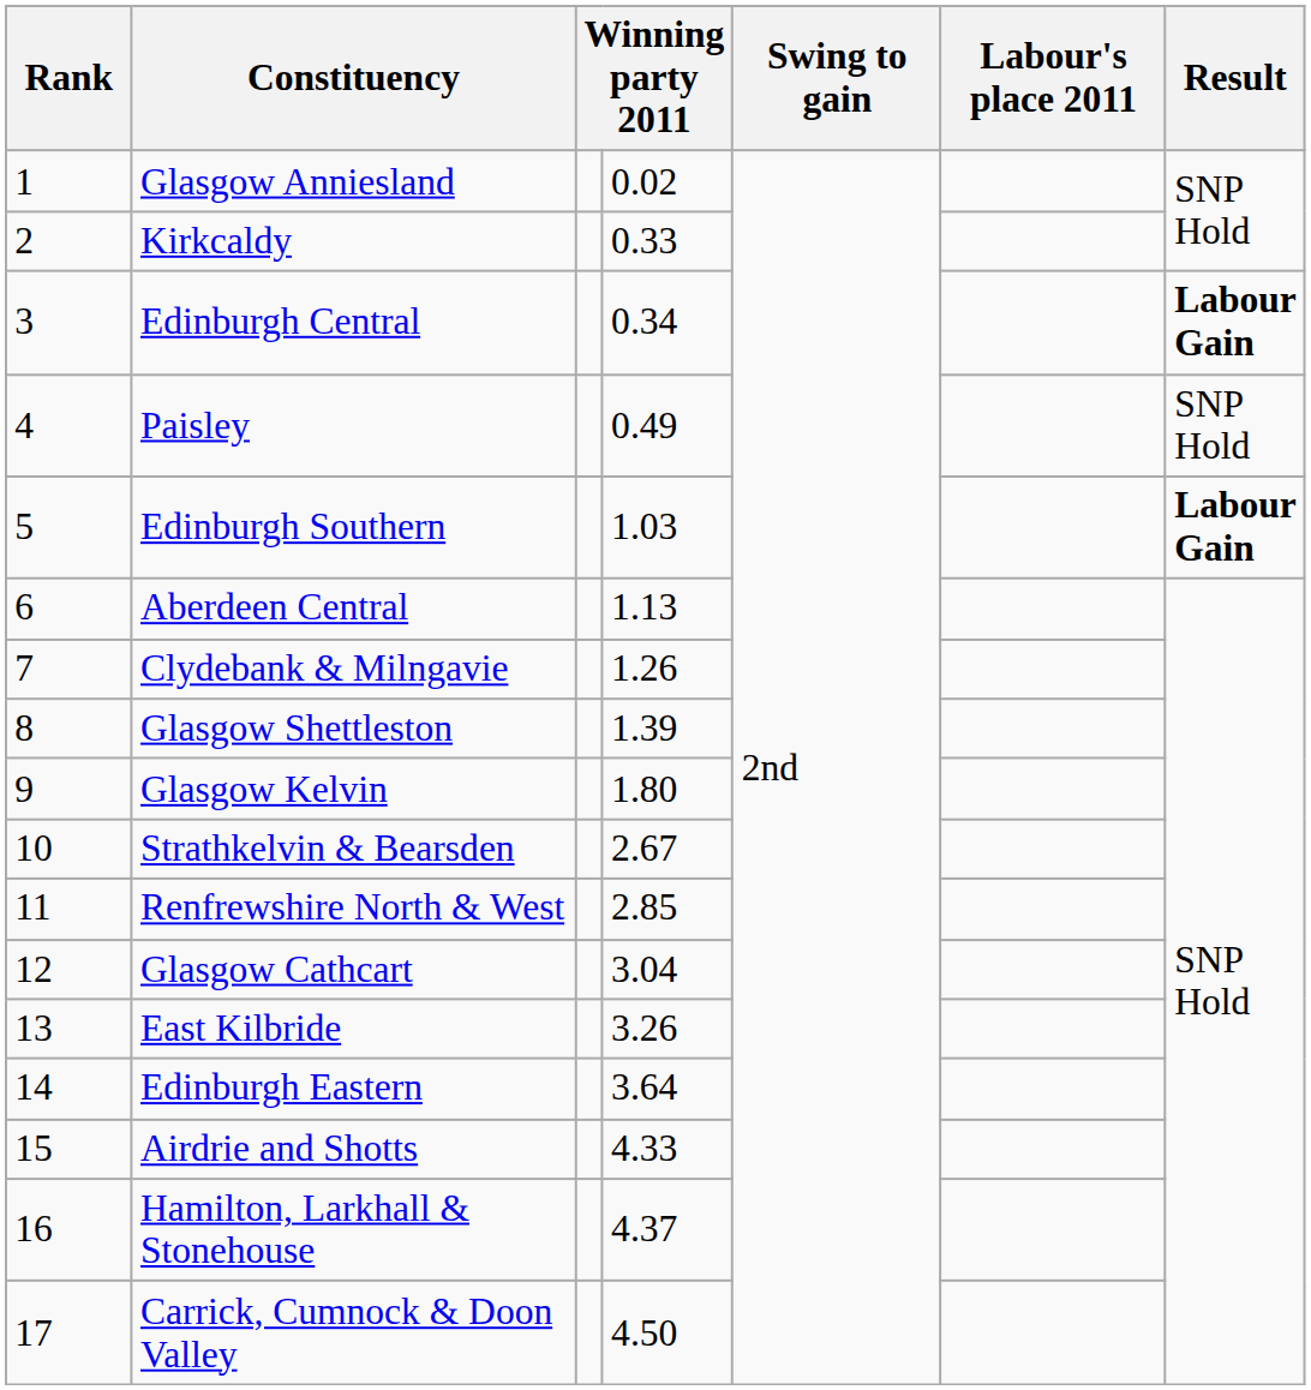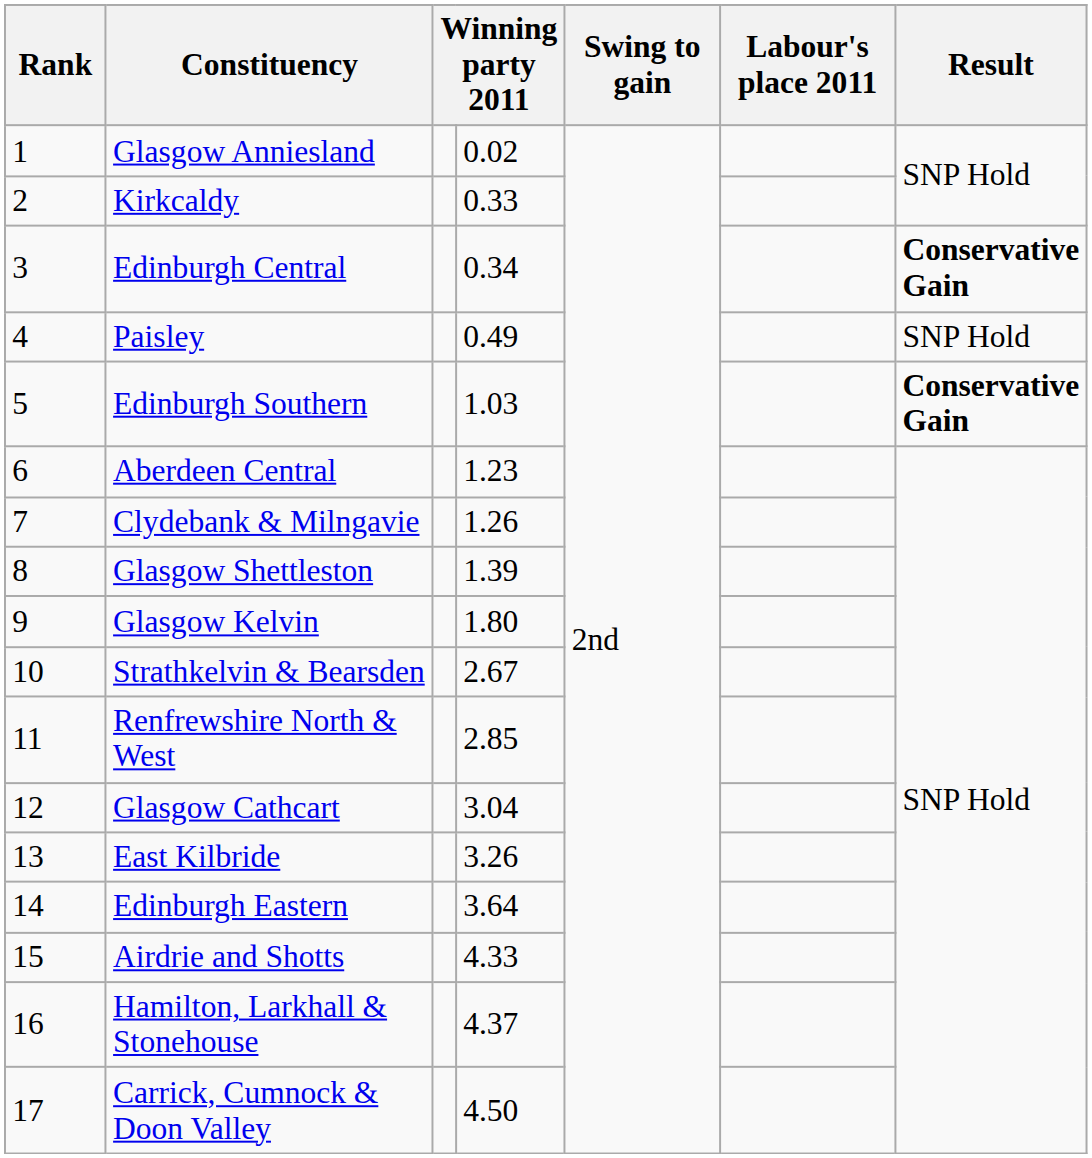Edinburgh Central | column 7: Labour Gain -> Conservative Gain
Edinburgh Southern | column 7: Labour Gain -> Conservative Gain
Aberdeen Central | column 4: 1.13 -> 1.23
